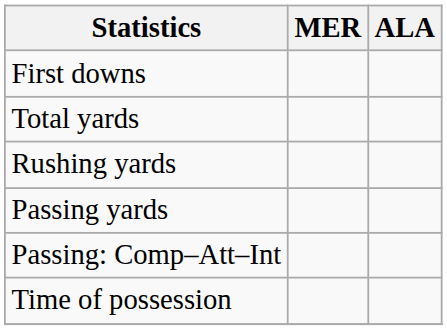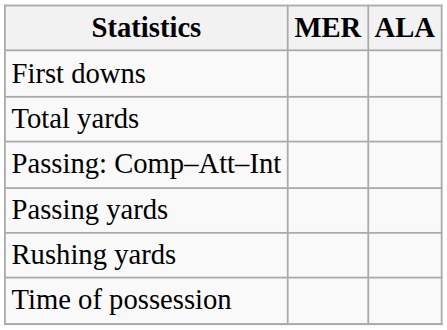rows swapped: Rushing yards <-> Passing: Comp–Att–Int
